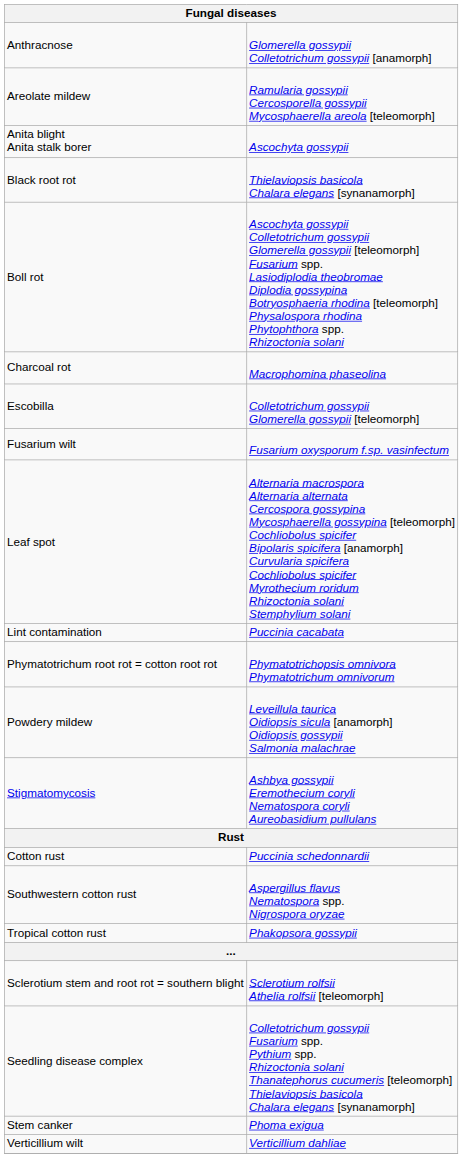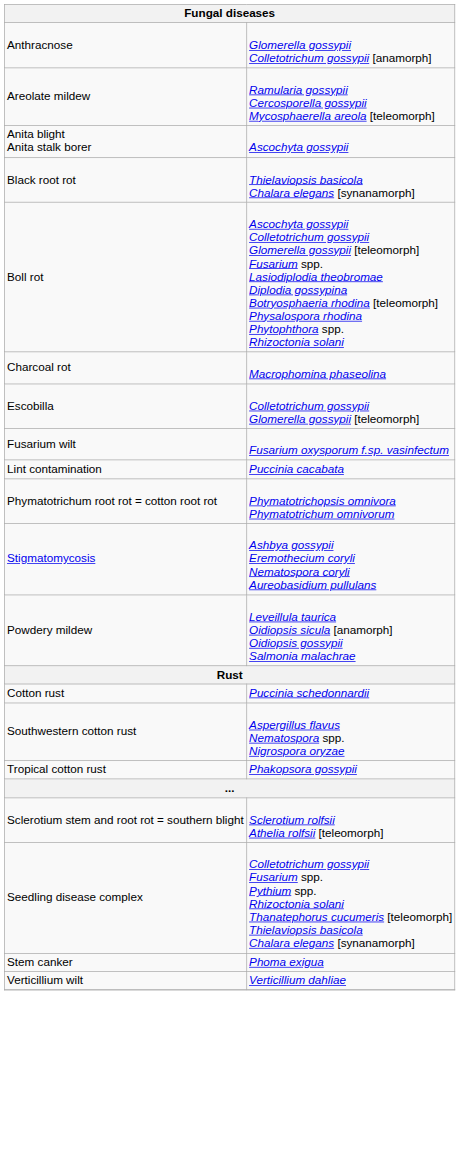- row: Leaf spot | Alternaria macrospora Alternaria alternata Cercospora gossypina Mycosphaerella gossypina [teleomorph] Cochliobolus spicifer Bipolaris spicifera [anamorph] Curvularia spicifera Cochliobolus spicifer Myrothecium roridum Rhizoctonia solani Stemphylium solani
rows swapped: Powdery mildew <-> Stigmatomycosis
